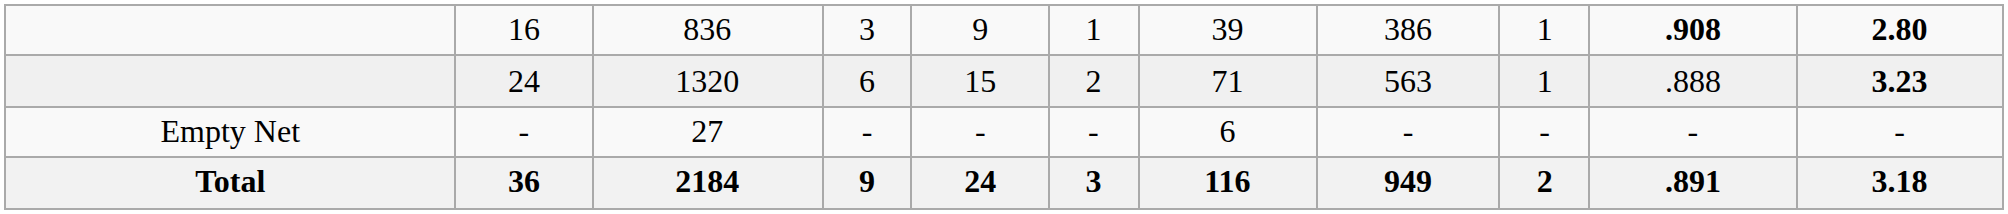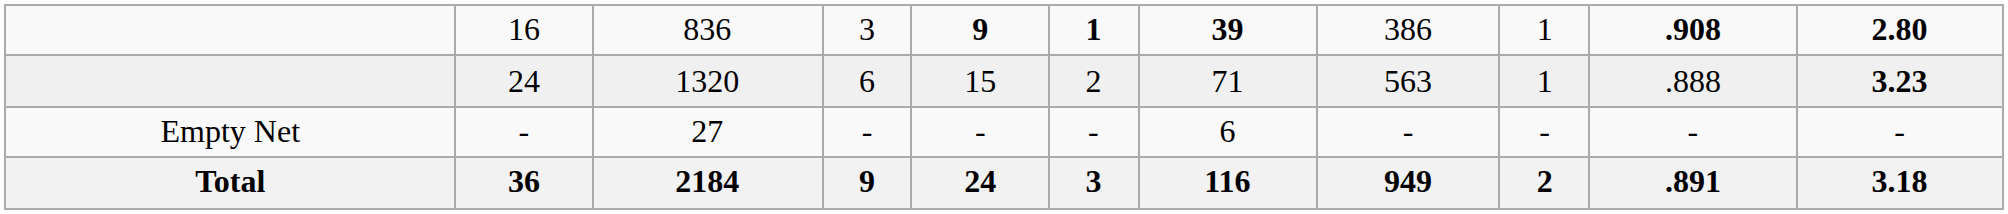16 | column 5: normal -> bold
16 | column 6: normal -> bold
16 | column 7: normal -> bold
